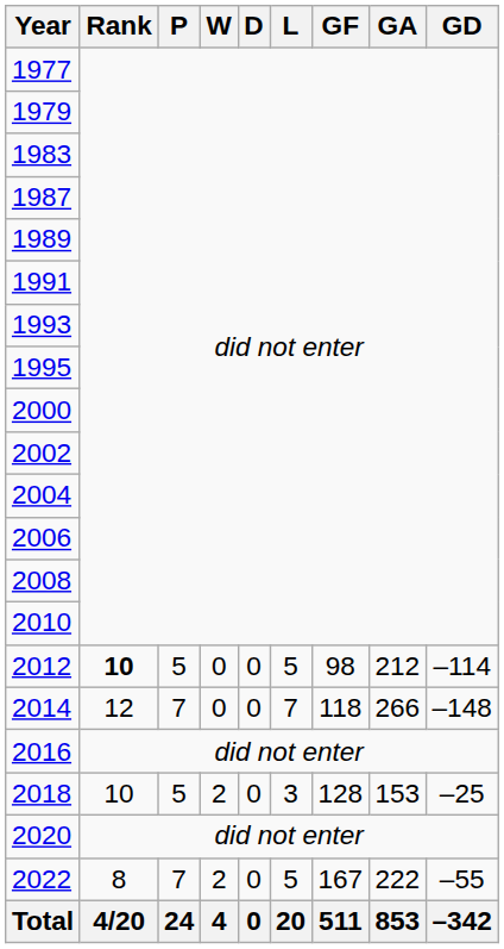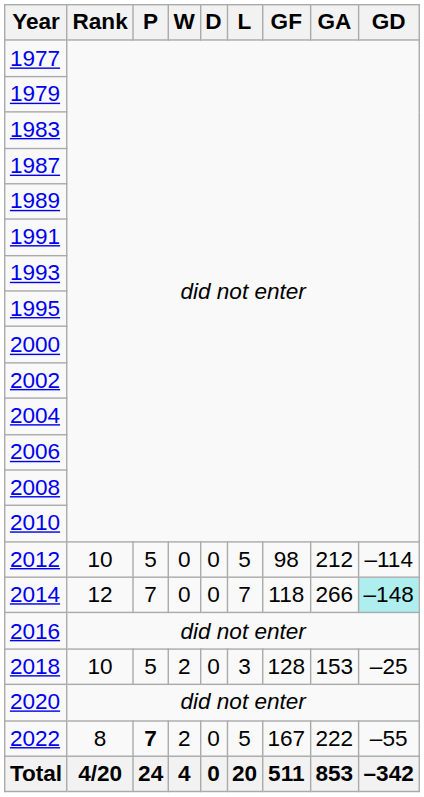2012 | Rank: bold -> normal
2014 | GD: no background -> paleturquoise background
2022 | P: normal -> bold
